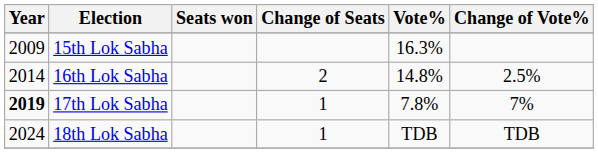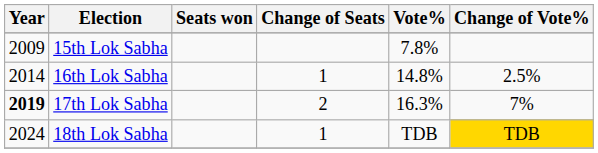15th Lok Sabha | Vote%: 16.3% -> 7.8%
16th Lok Sabha | Change of Seats: 2 -> 1
17th Lok Sabha | Change of Seats: 1 -> 2
17th Lok Sabha | Vote%: 7.8% -> 16.3%
18th Lok Sabha | Change of Vote%: no background -> gold background
